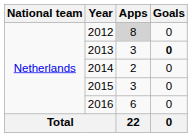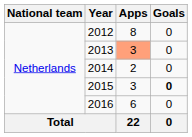2012 | Apps: lightgrey background -> no background
2013 | Apps: no background -> lightsalmon background
2013 | Goals: bold -> normal
2015 | Goals: normal -> bold
